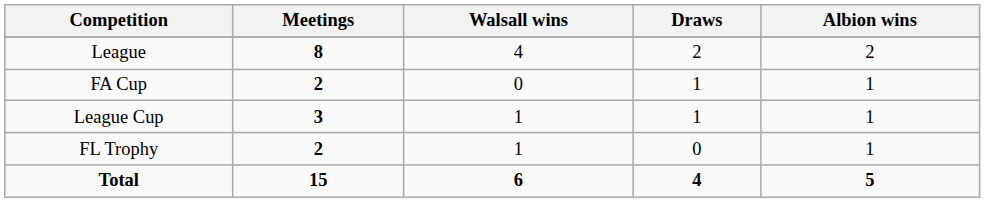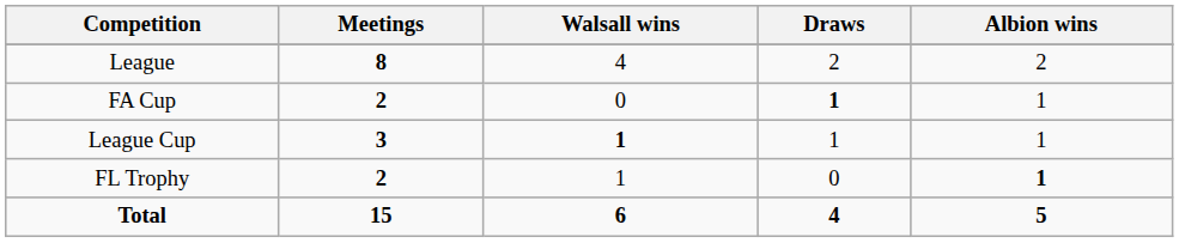FA Cup | Draws: normal -> bold
League Cup | Walsall wins: normal -> bold
FL Trophy | Albion wins: normal -> bold
